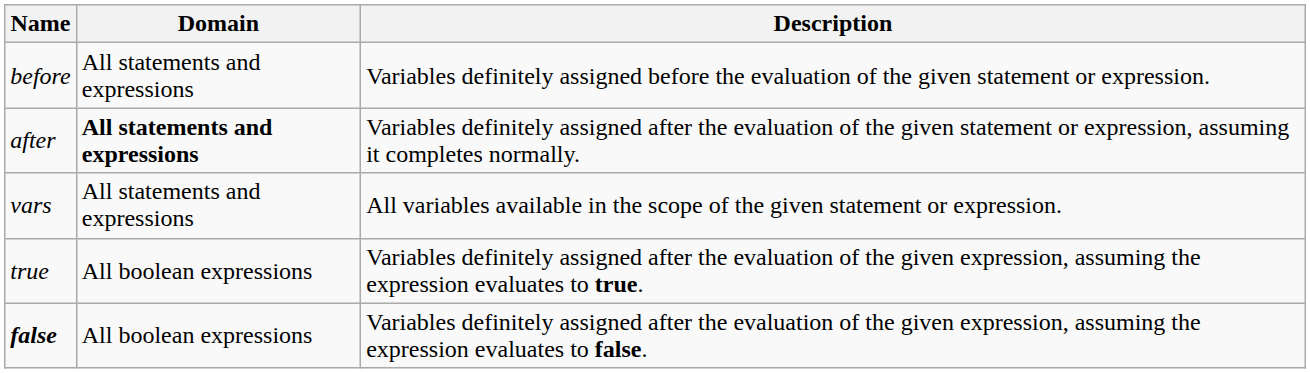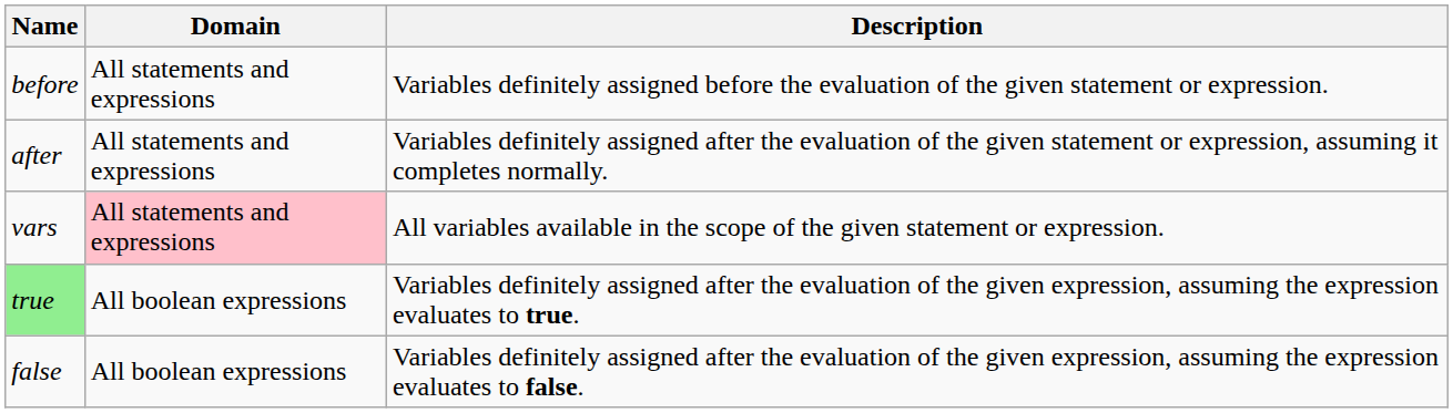row 3 | Domain: bold -> normal
row 4 | Domain: no background -> pink background
row 5 | Name: no background -> lightgreen background
row 6 | Name: bold -> normal
